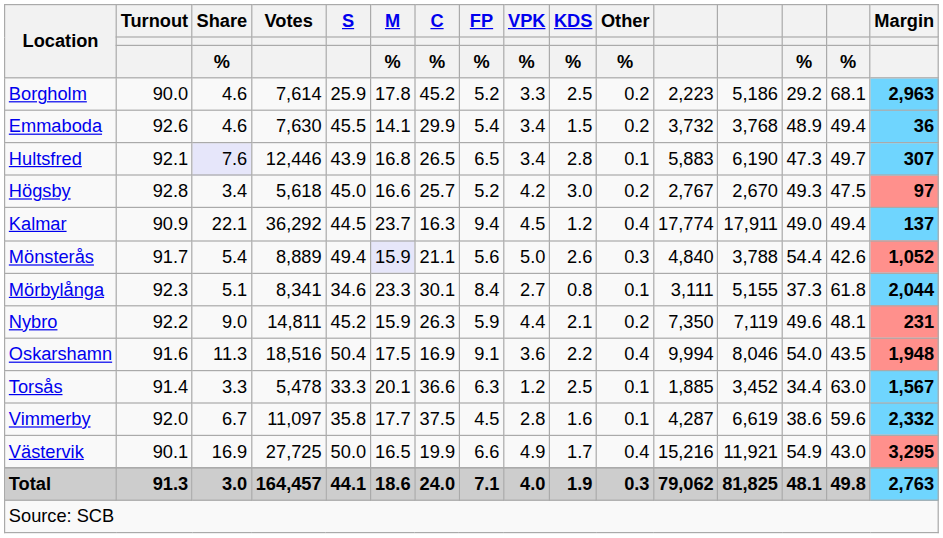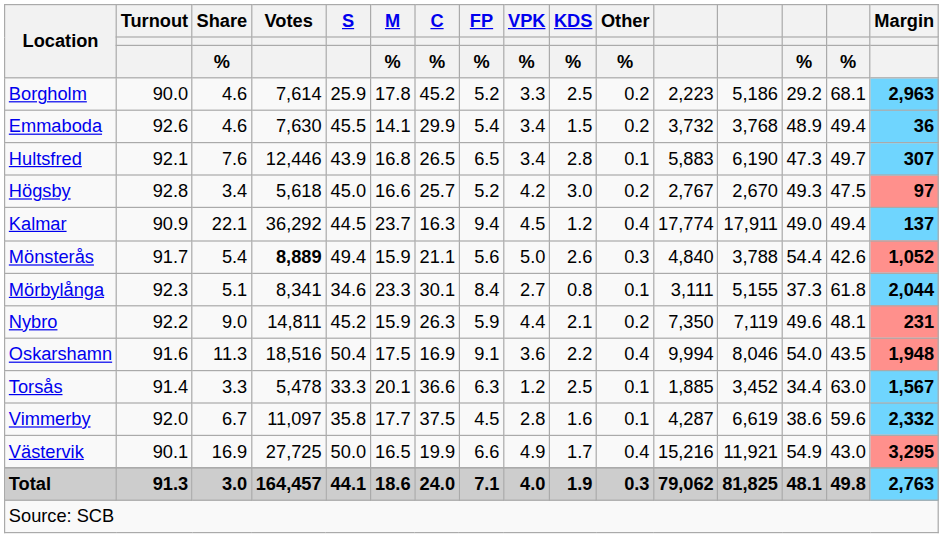Hultsfred | Share / %: lavender background -> no background
Mönsterås | Votes: normal -> bold
Mönsterås | M / %: lavender background -> no background
